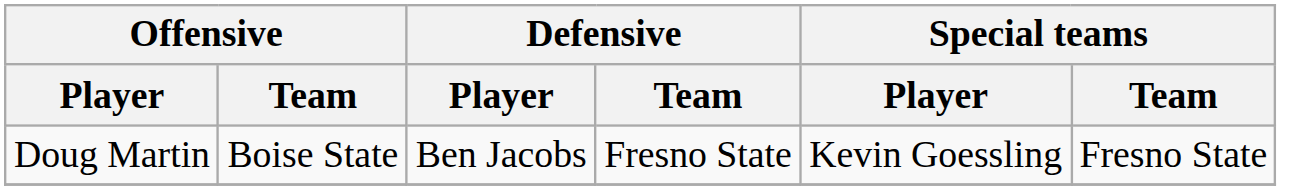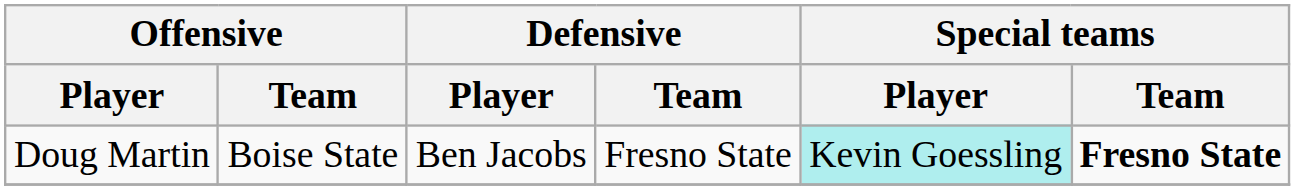Doug Martin | Special teams / Player: no background -> paleturquoise background
Doug Martin | Special teams / Team: normal -> bold
